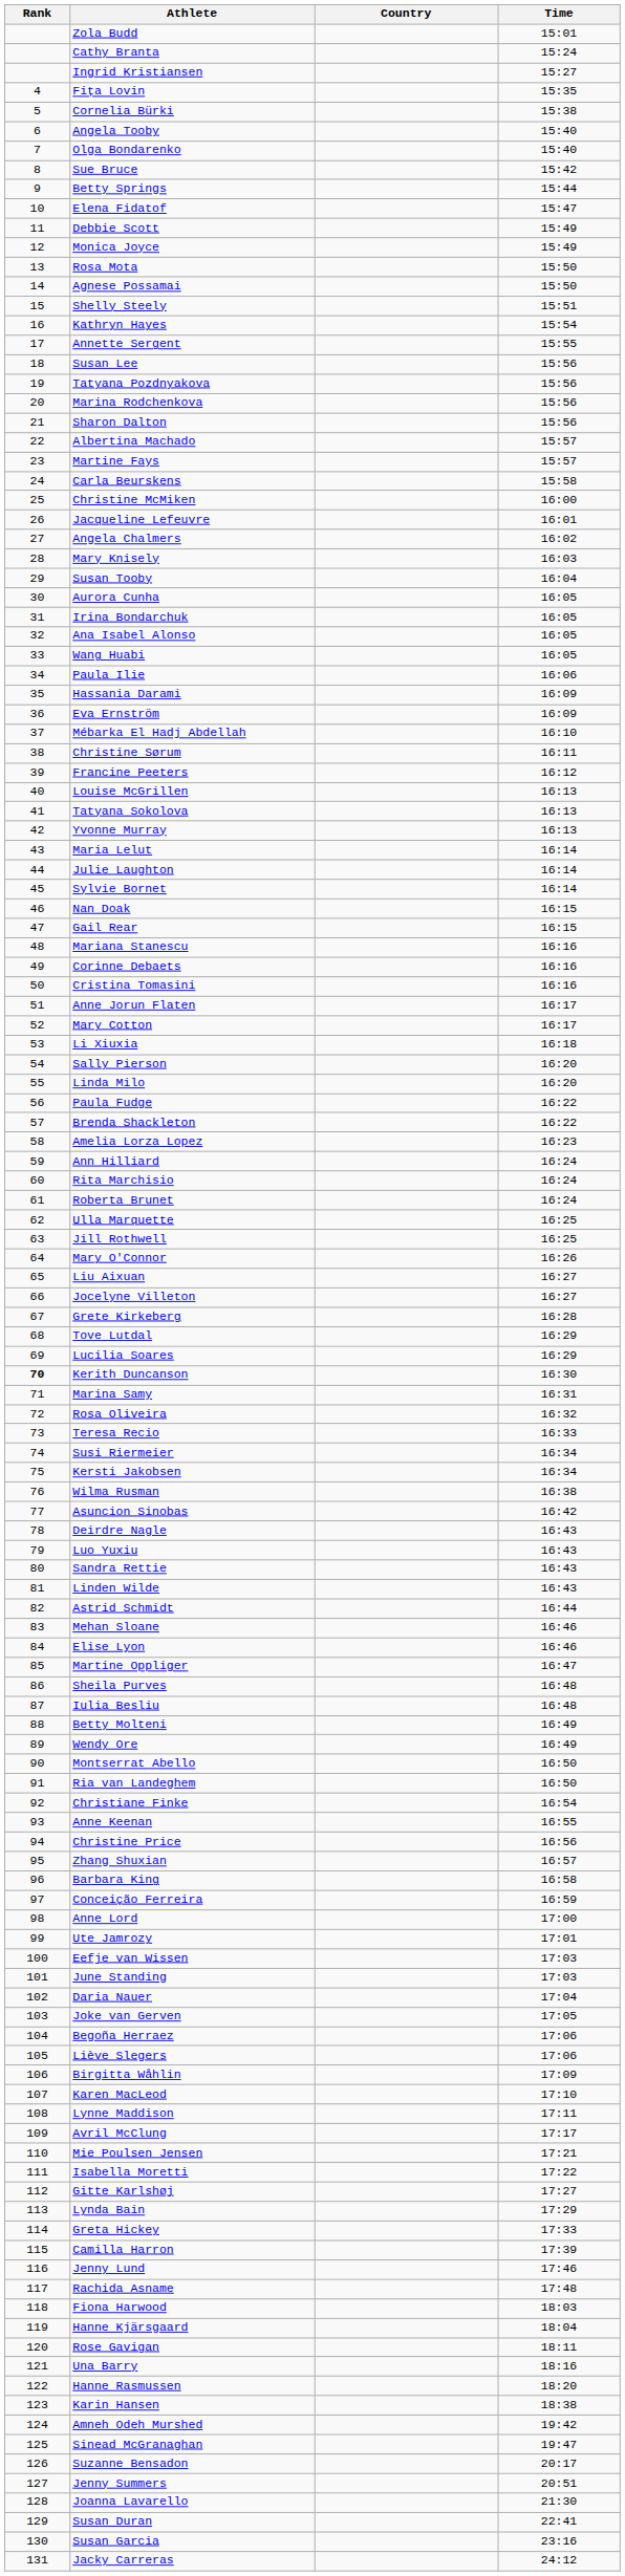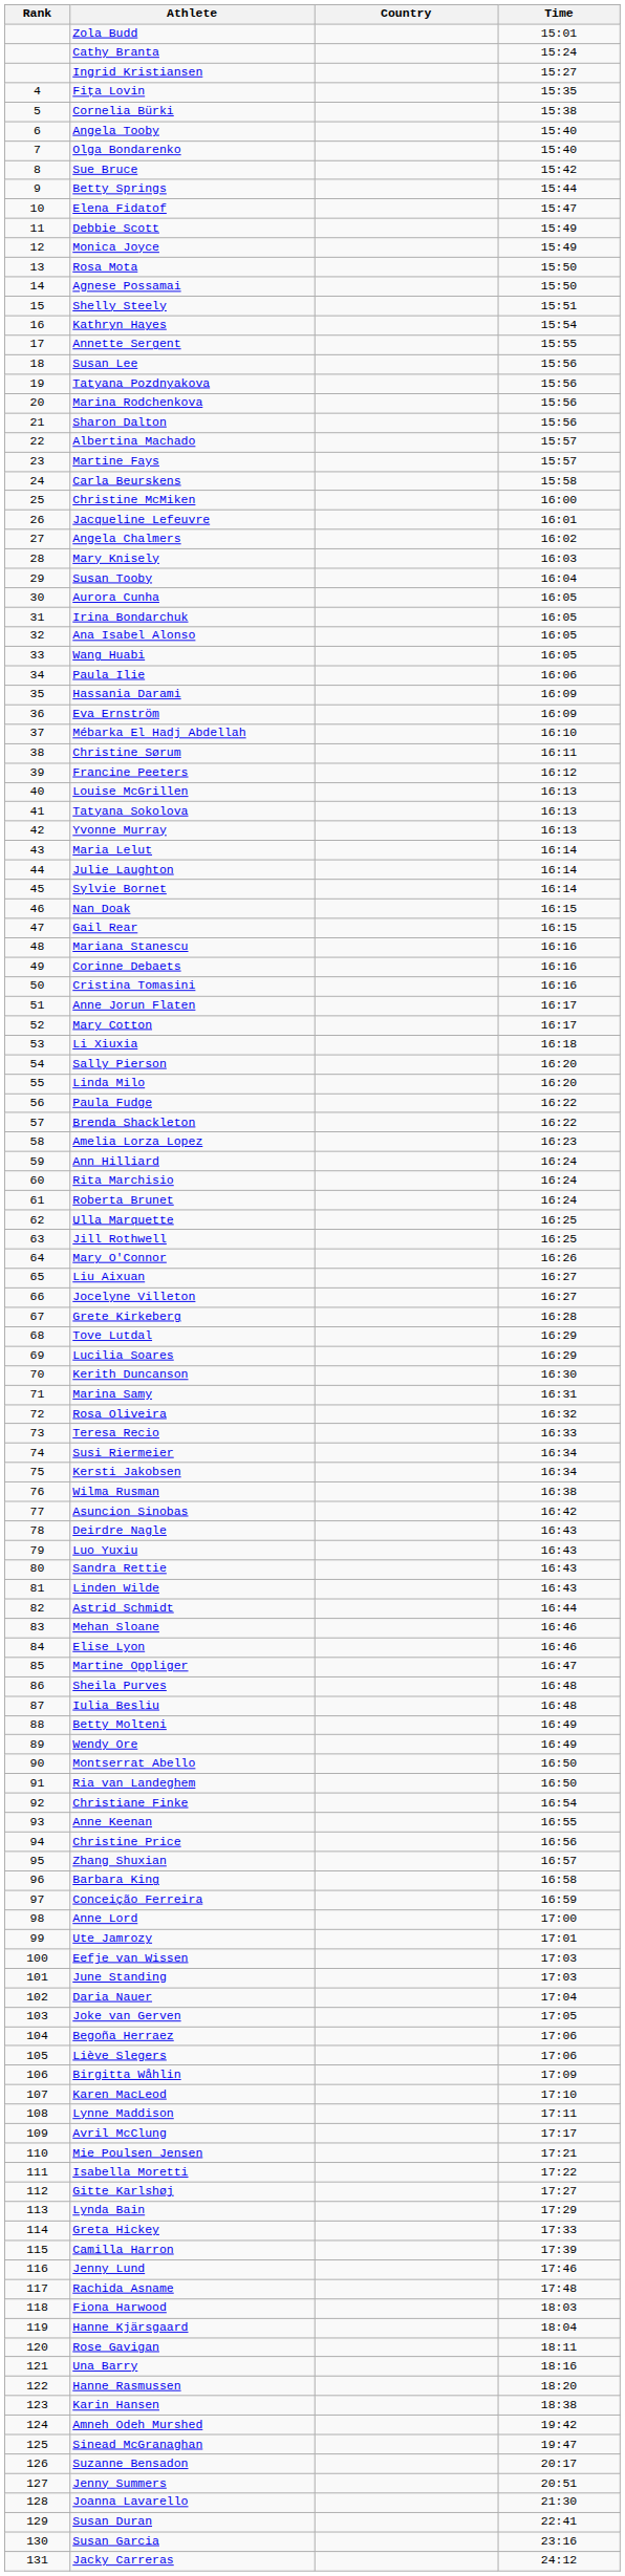Kerith Duncanson | Rank: bold -> normal
